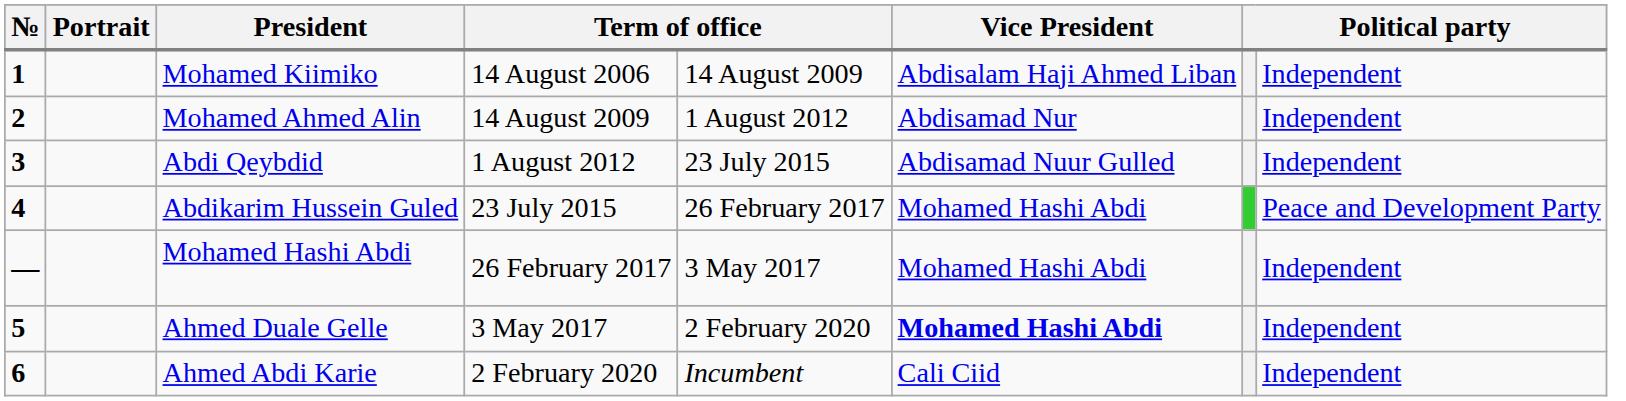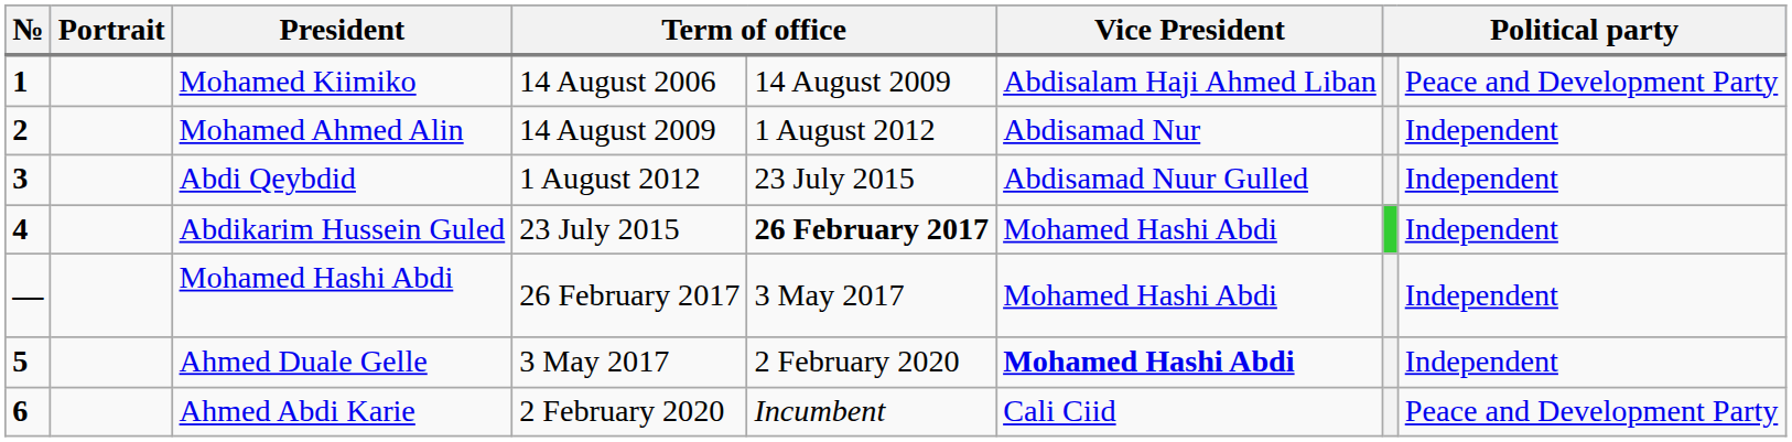Mohamed Kiimiko | column 8: Independent -> Peace and Development Party
Abdikarim Hussein Guled | column 5: normal -> bold
Abdikarim Hussein Guled | column 8: Peace and Development Party -> Independent
Ahmed Abdi Karie | column 8: Independent -> Peace and Development Party
